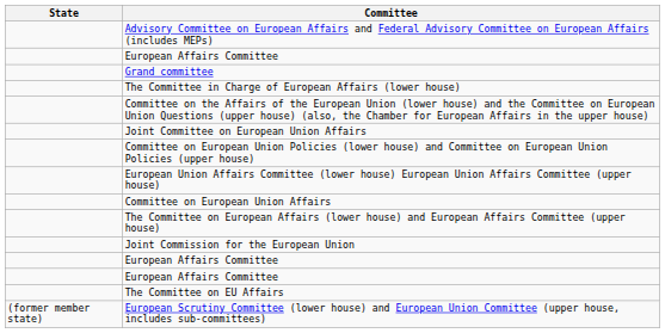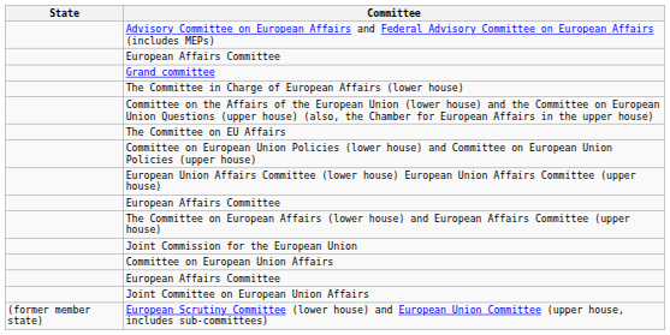row 7 | Committee: Joint Committee on European Union Affairs -> The Committee on EU Affairs
row 10 | Committee: Committee on European Union Affairs -> European Affairs Committee
row 13 | Committee: European Affairs Committee -> Committee on European Union Affairs
row 15 | Committee: The Committee on EU Affairs -> Joint Committee on European Union Affairs
